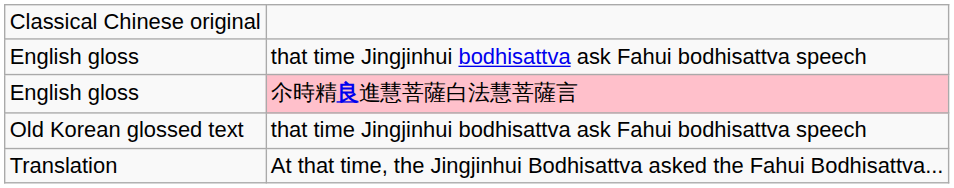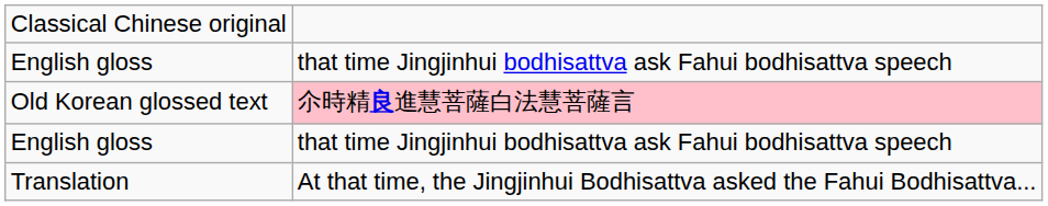row 3 | column 1: English gloss -> Old Korean glossed text
row 4 | column 1: Old Korean glossed text -> English gloss
